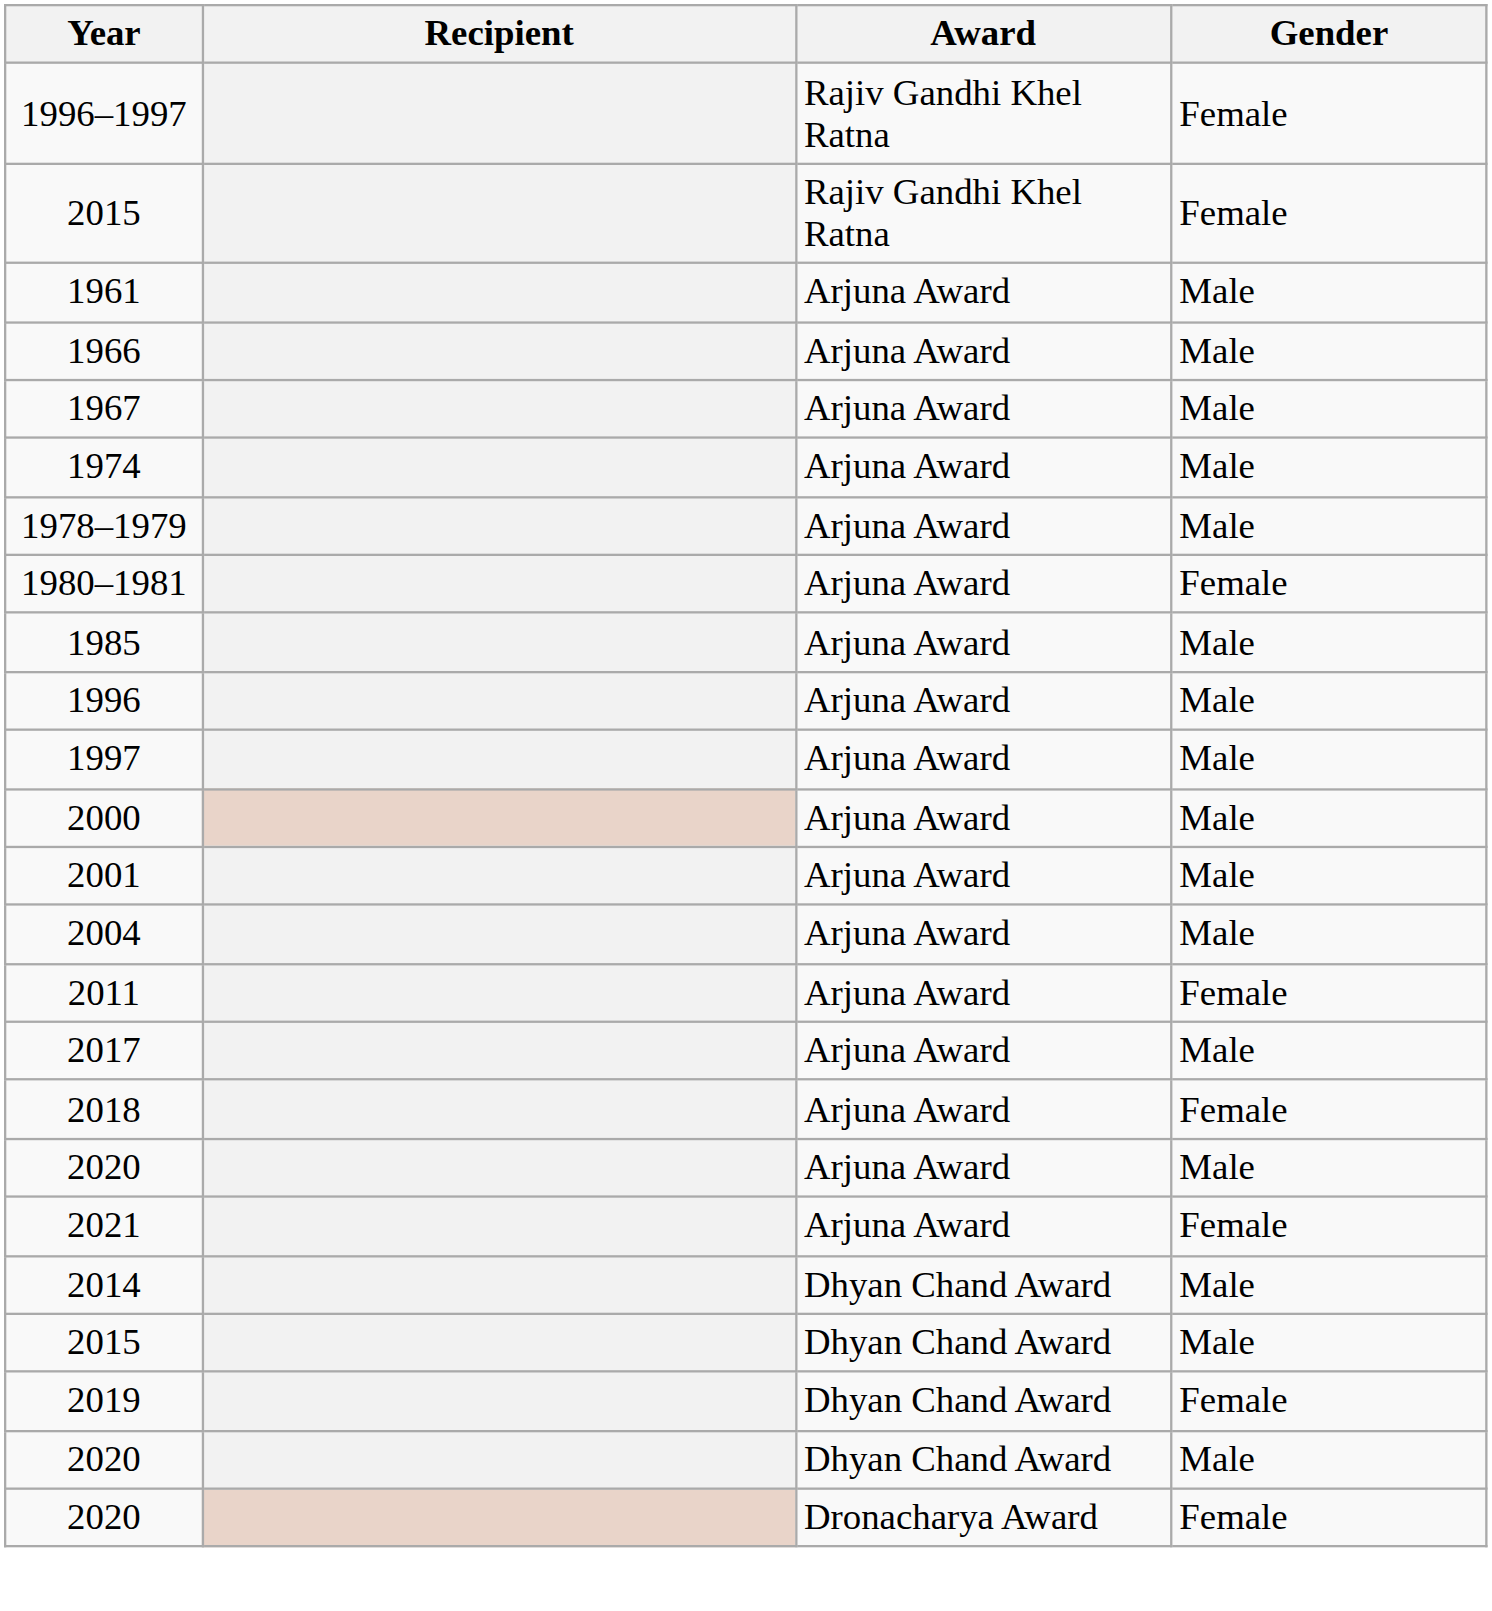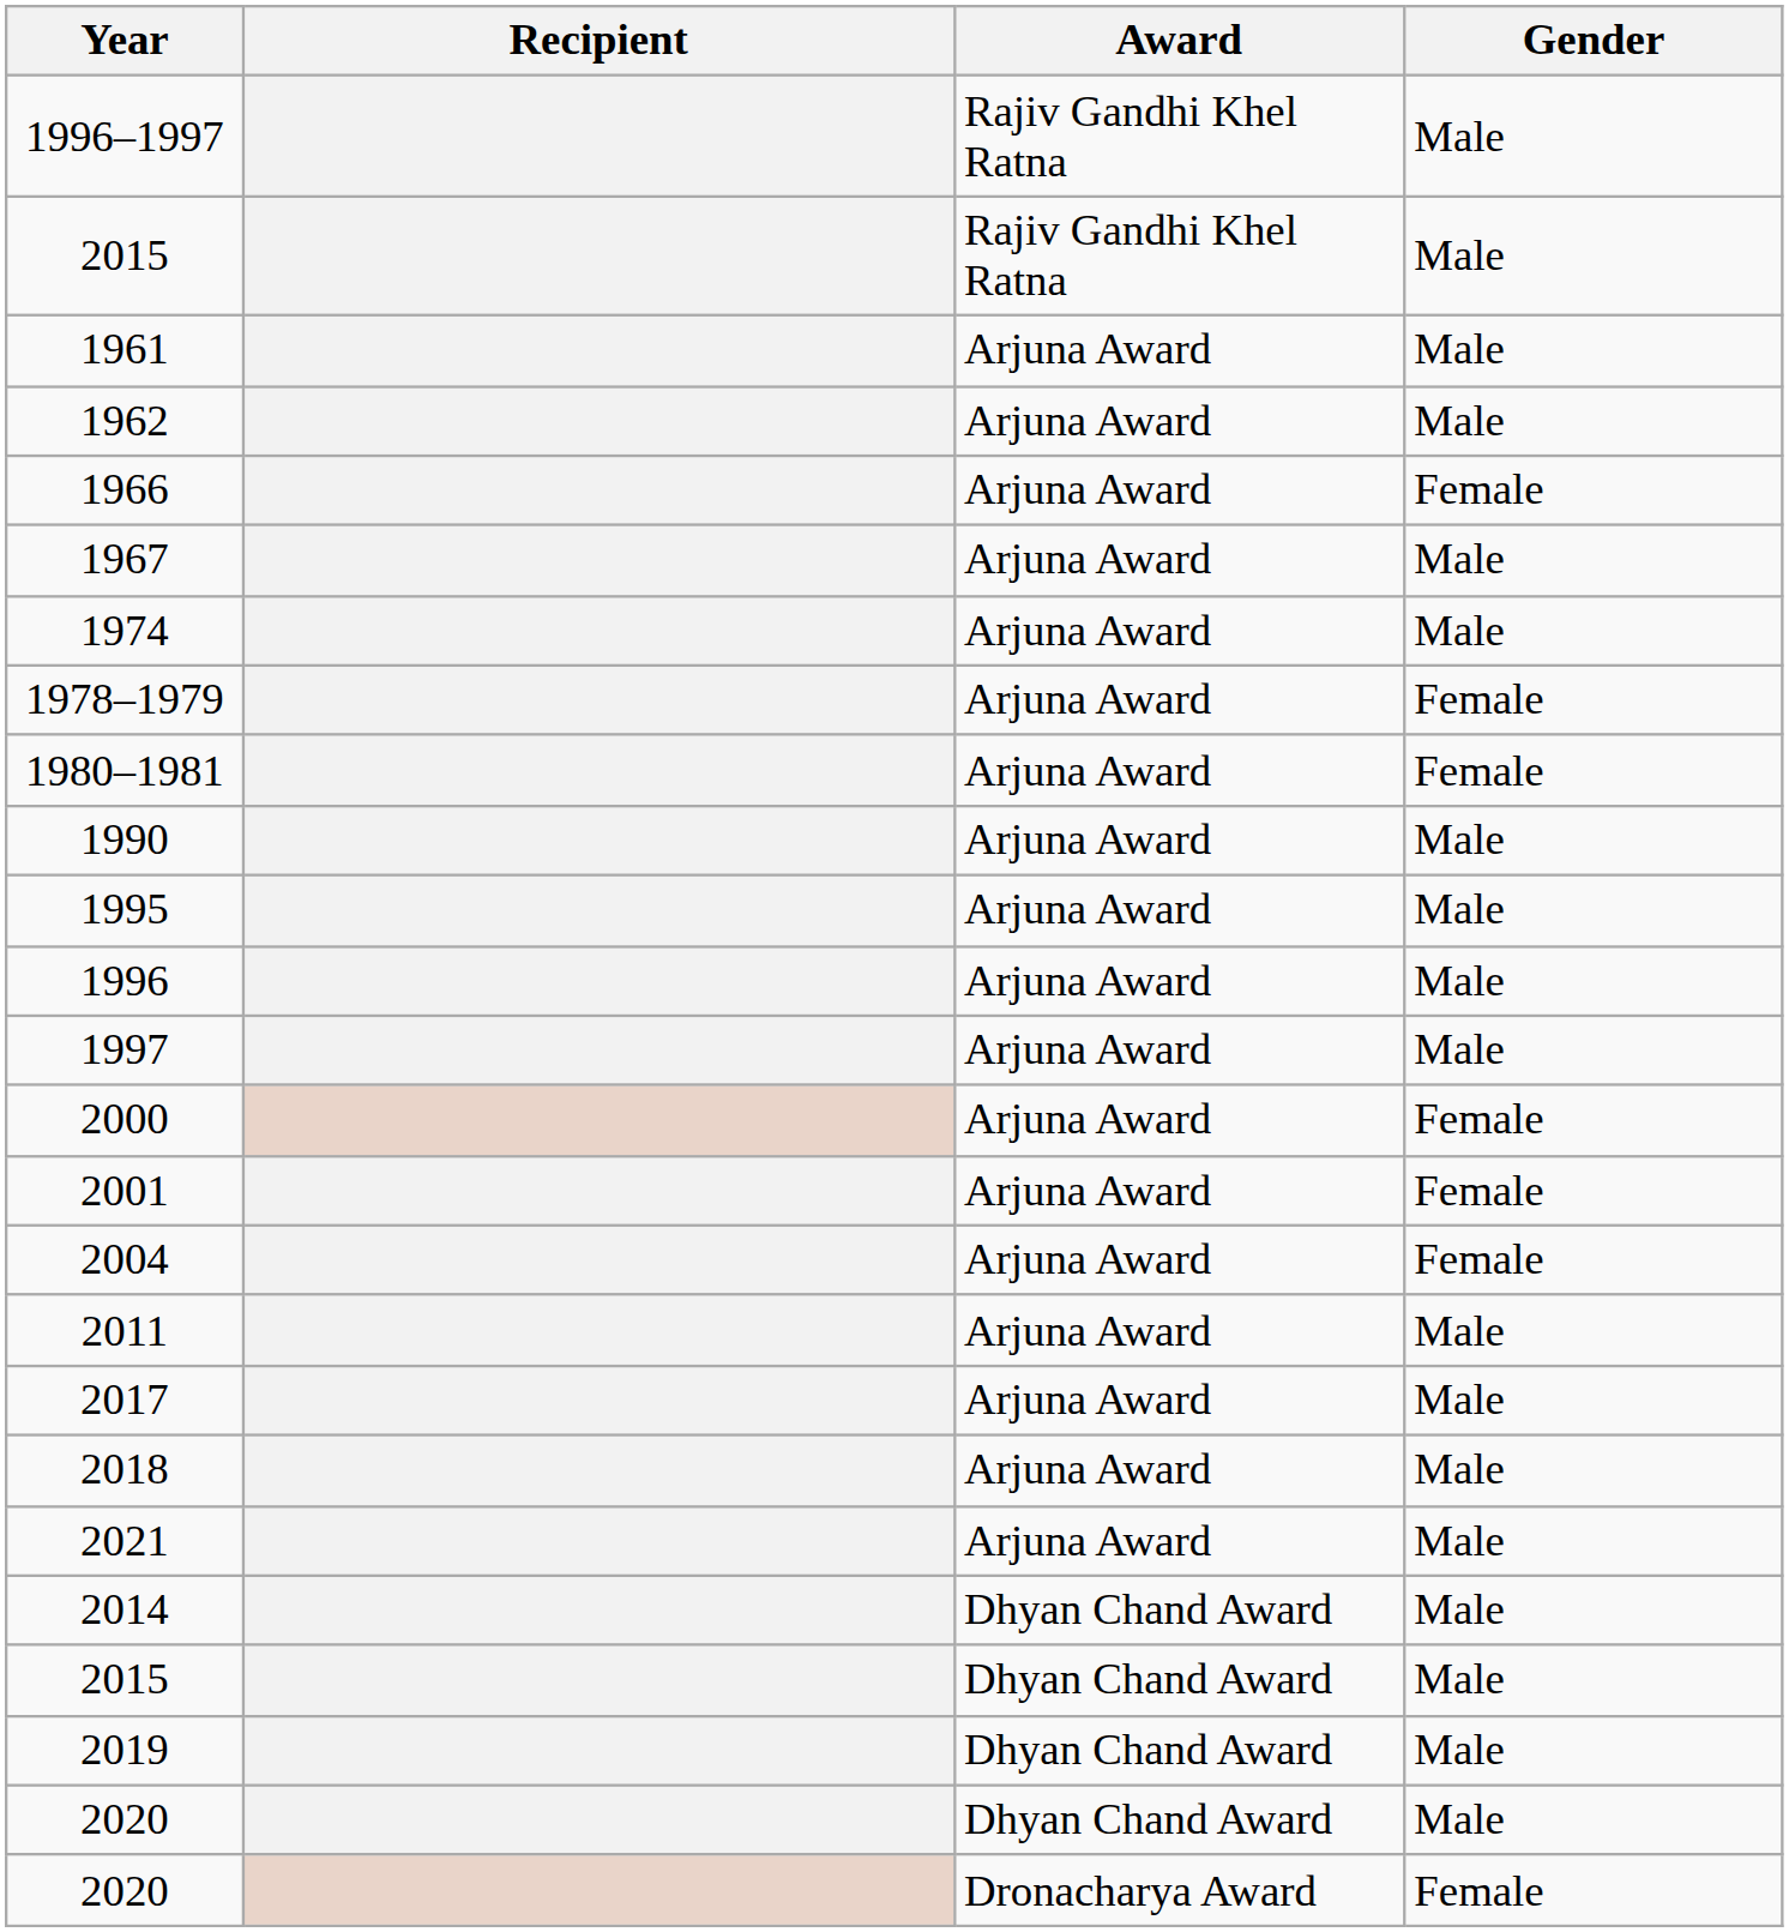1996–1997 | Gender: Female -> Male
2015 / Rajiv Gandhi Khel Ratna | Gender: Female -> Male
+ row: 1962 | Arjuna Award | Male
1966 | Gender: Male -> Female
1978–1979 | Gender: Male -> Female
- row: 1985 | Arjuna Award | Male
+ row: 1990 | Arjuna Award | Male
+ row: 1995 | Arjuna Award | Male
2000 | Gender: Male -> Female
2001 | Gender: Male -> Female
2004 | Gender: Male -> Female
2011 | Gender: Female -> Male
2018 | Gender: Female -> Male
- row: 2020 | Arjuna Award | Male
2021 | Gender: Female -> Male
2019 | Gender: Female -> Male
